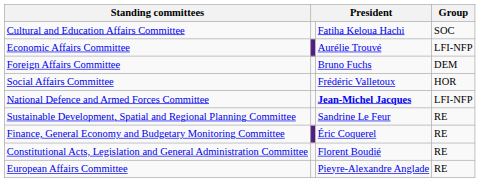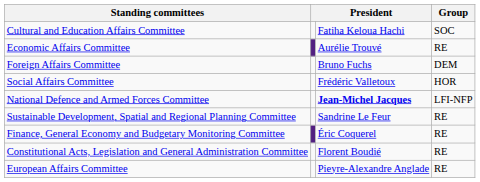Economic Affairs Committee | Group: LFI-NFP -> RE
